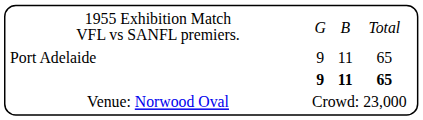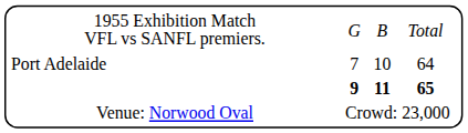Port Adelaide | column 2: 9 -> 7
Port Adelaide | column 3: 11 -> 10
Port Adelaide | column 4: 65 -> 64
